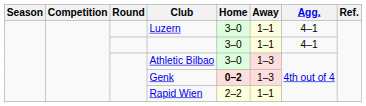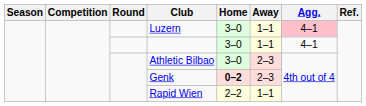Luzern | Agg.: no background -> pink background
Athletic Bilbao | Away: 1–3 -> 2–3
Genk | Away: 1–3 -> 2–3
